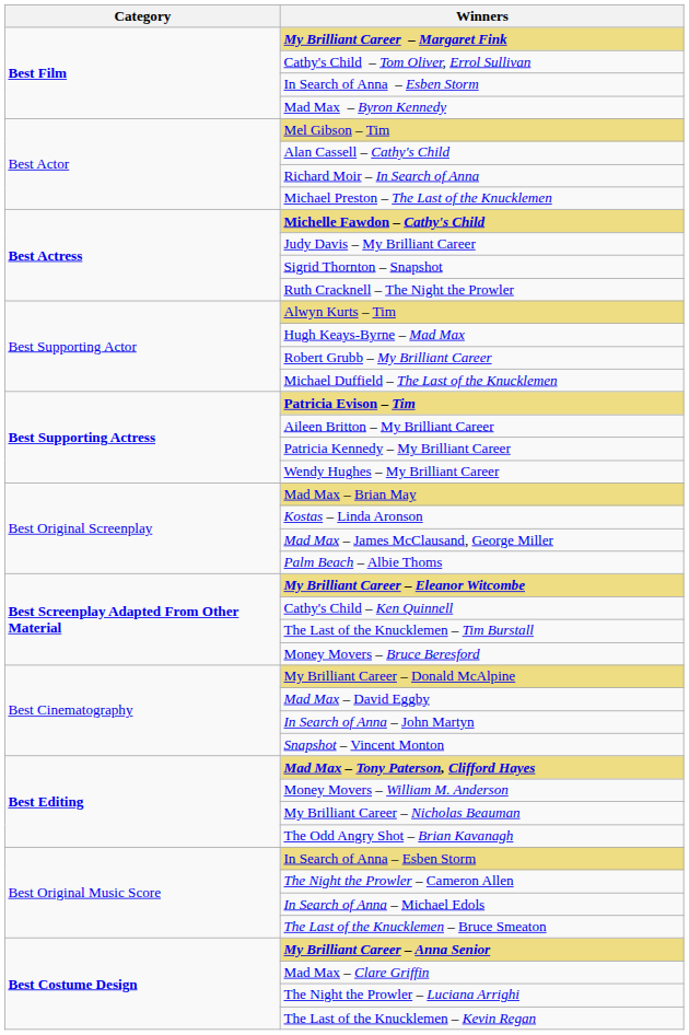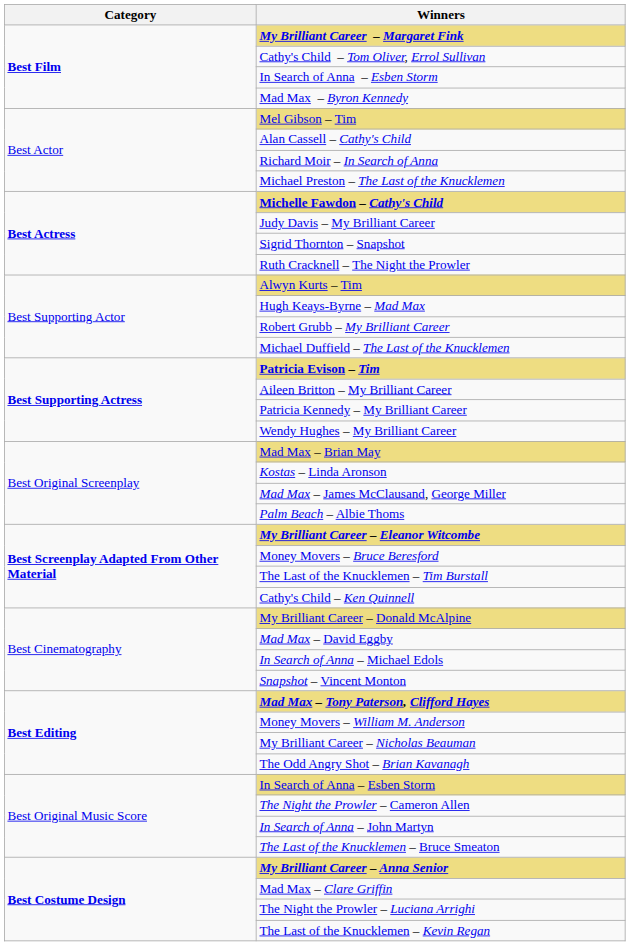row 27 | Winners: Cathy's Child – Ken Quinnell -> Money Movers – Bruce Beresford
row 29 | Winners: Money Movers – Bruce Beresford -> Cathy's Child – Ken Quinnell
row 32 | Winners: In Search of Anna – John Martyn -> In Search of Anna – Michael Edols
row 40 | Winners: In Search of Anna – Michael Edols -> In Search of Anna – John Martyn
